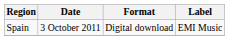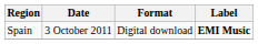Spain | Label: normal -> bold
